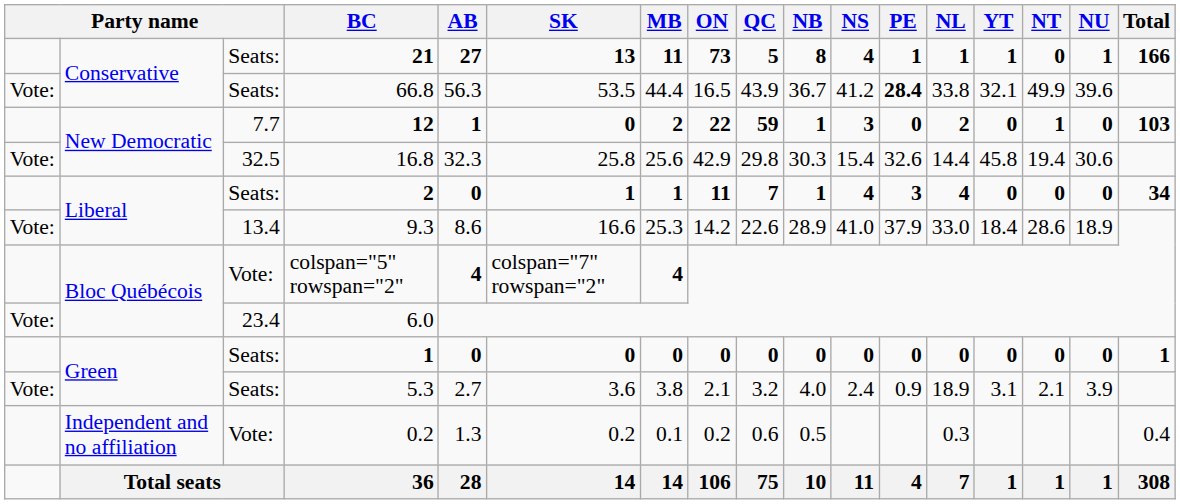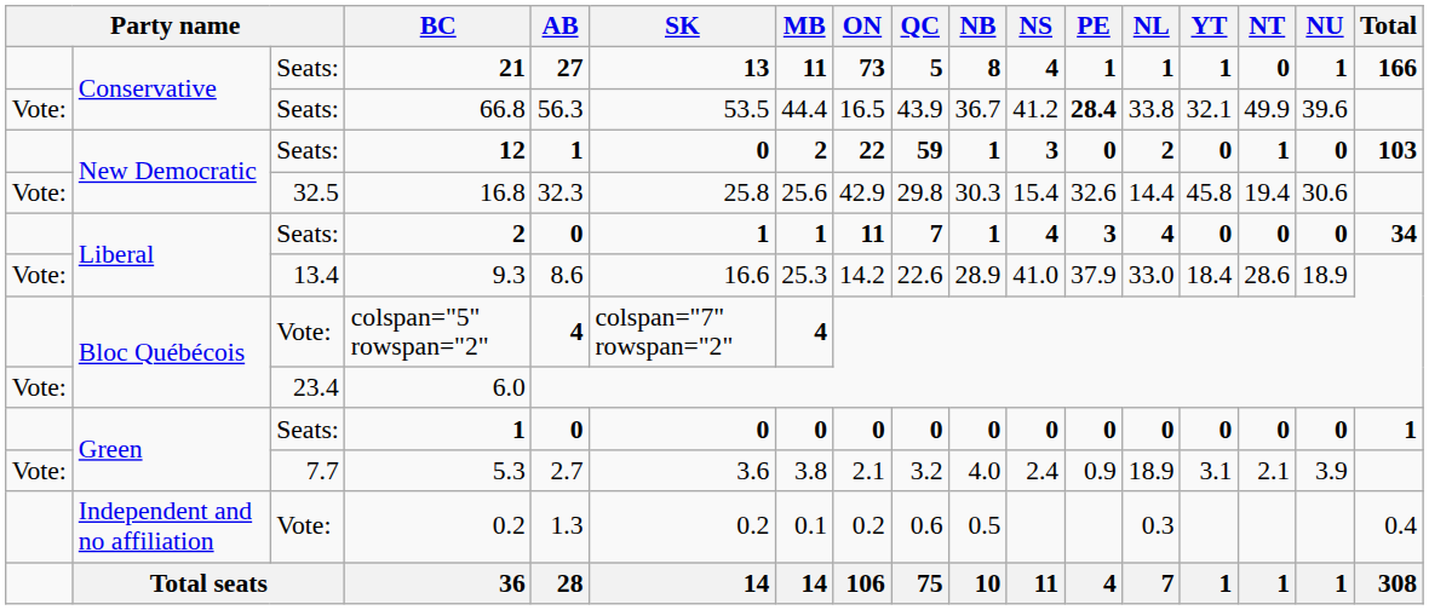12 | column 3: 7.7 -> Seats:
5.3 | column 3: Seats: -> 7.7
